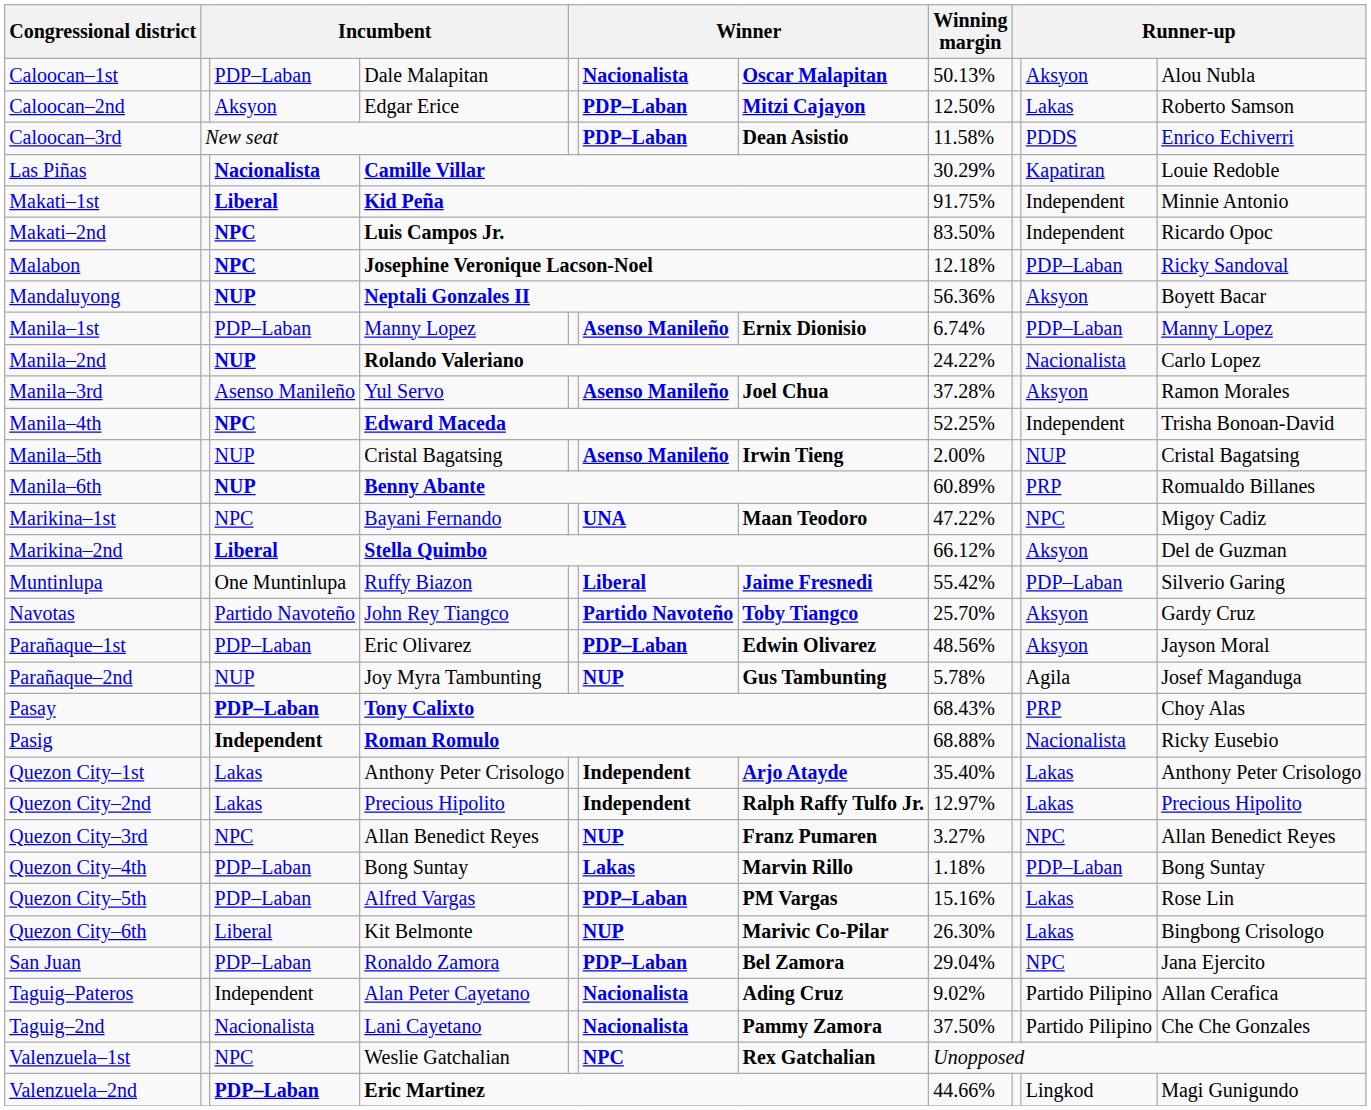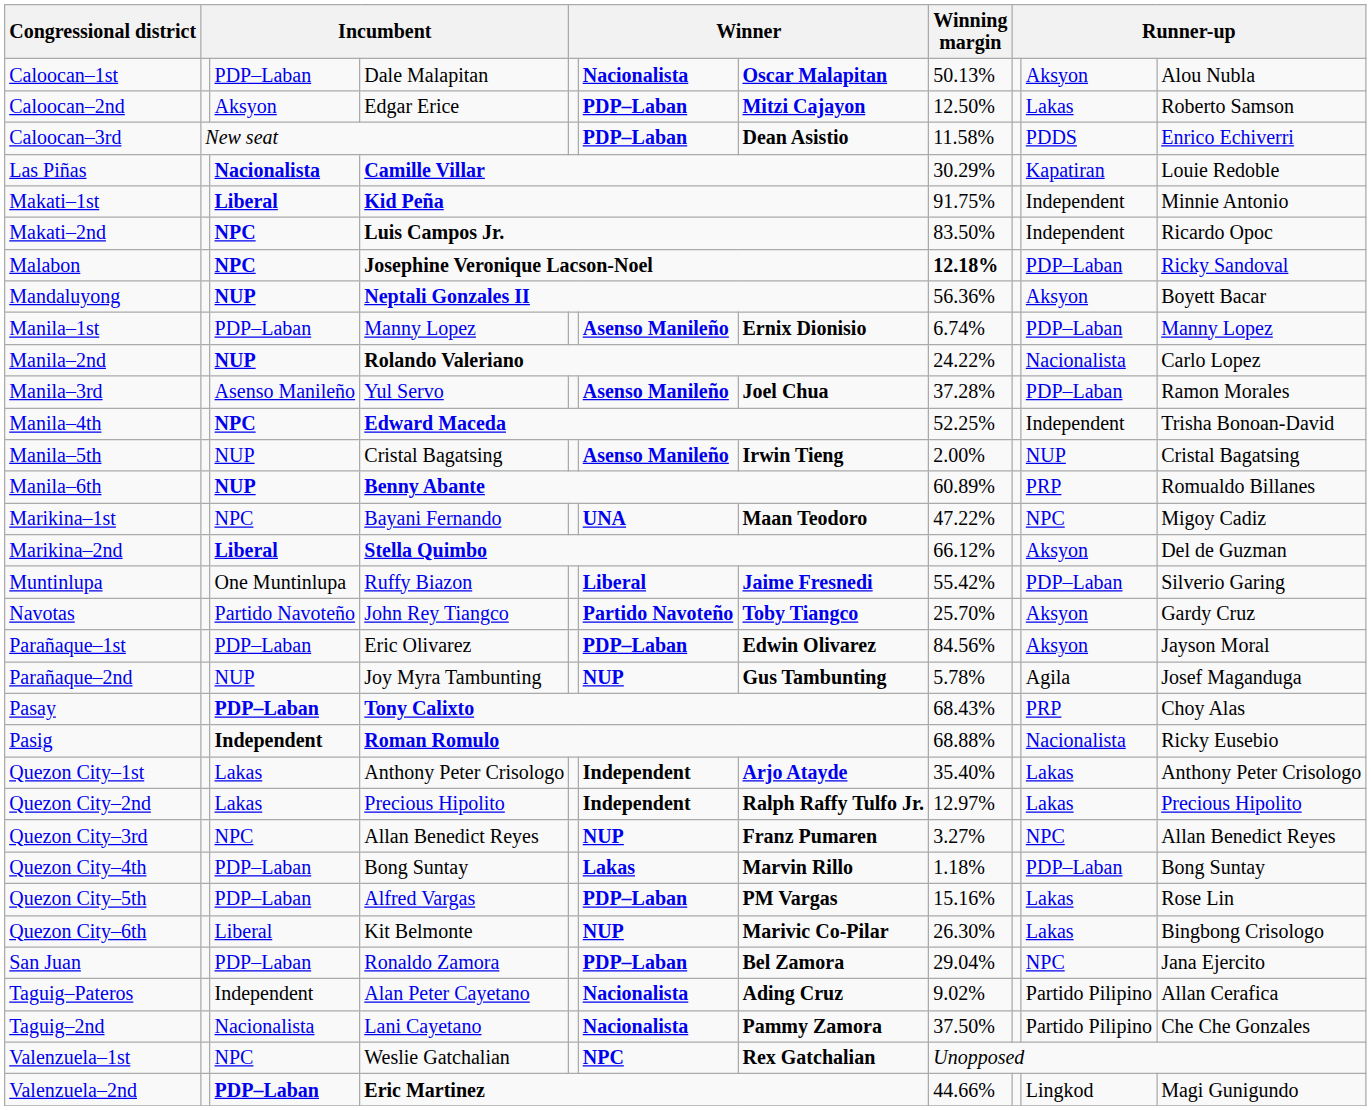Malabon | Winning margin: normal -> bold
Manila–3rd | column 10: Aksyon -> PDP–Laban
Parañaque–1st | Winning margin: 48.56% -> 84.56%
